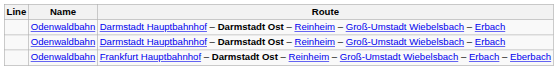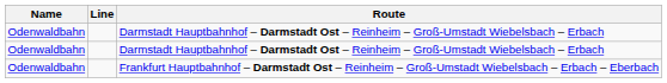columns swapped: Line <-> Name
